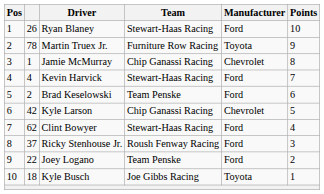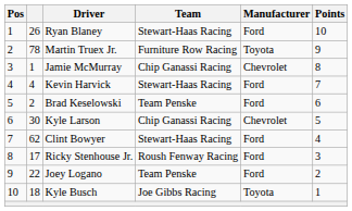Kyle Larson | column 2: 42 -> 30
Ricky Stenhouse Jr. | column 2: 37 -> 17
